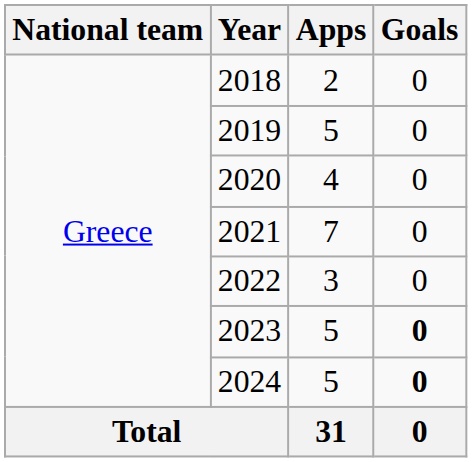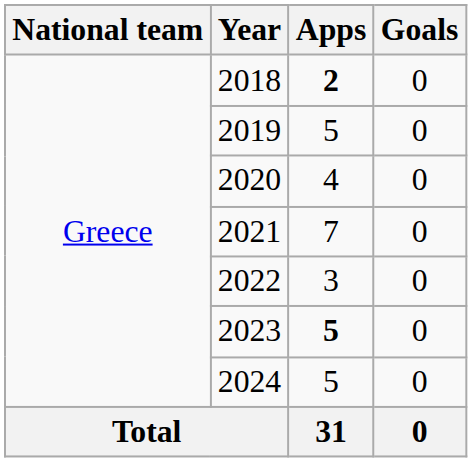2018 | Apps: normal -> bold
2023 | Apps: normal -> bold
2023 | Goals: bold -> normal
2024 | Goals: bold -> normal
